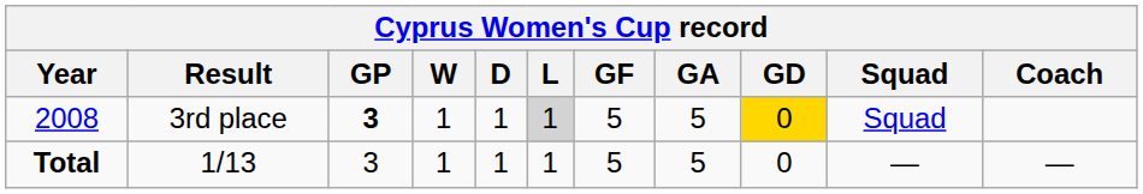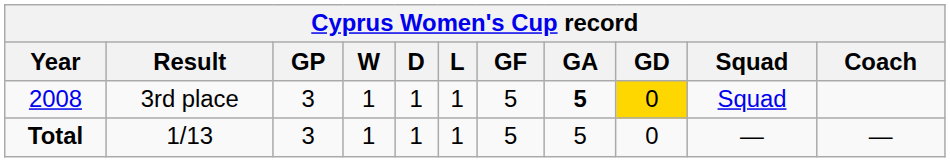2008 | GP: bold -> normal
2008 | L: lightgrey background -> no background
2008 | GA: normal -> bold
